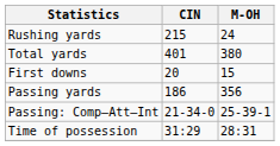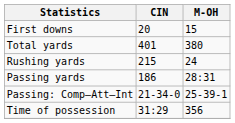rows swapped: First downs <-> Rushing yards
Passing yards | M-OH: 356 -> 28:31
Time of possession | M-OH: 28:31 -> 356
